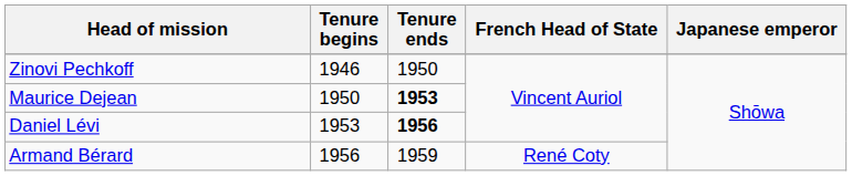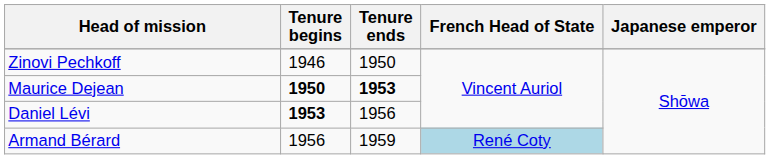Maurice Dejean | Tenure begins: normal -> bold
Daniel Lévi | Tenure begins: normal -> bold
Daniel Lévi | Tenure ends: bold -> normal
Armand Bérard | French Head of State: no background -> lightblue background
